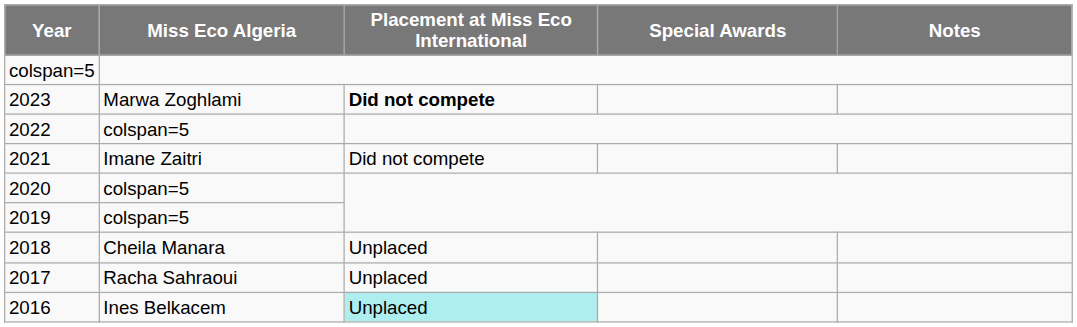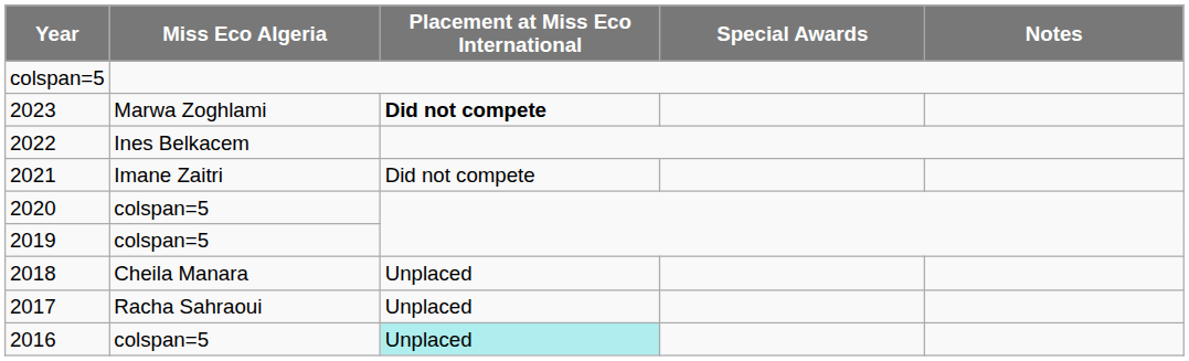2022 | Miss Eco Algeria: colspan=5 -> Ines Belkacem
2016 | Miss Eco Algeria: Ines Belkacem -> colspan=5
